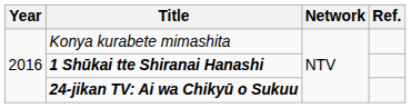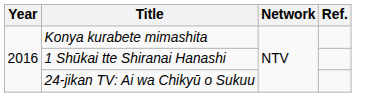1 Shūkai tte Shiranai Hanashi | Title: bold -> normal
24-jikan TV: Ai wa Chikyū o Sukuu | Title: bold -> normal
